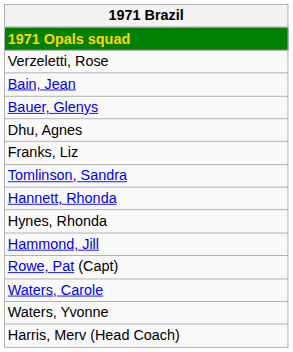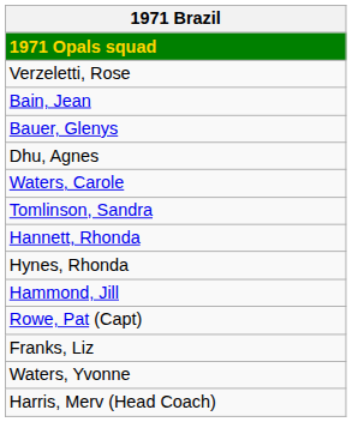row 7 | column 1: Franks, Liz -> Waters, Carole
row 13 | column 1: Waters, Carole -> Franks, Liz
